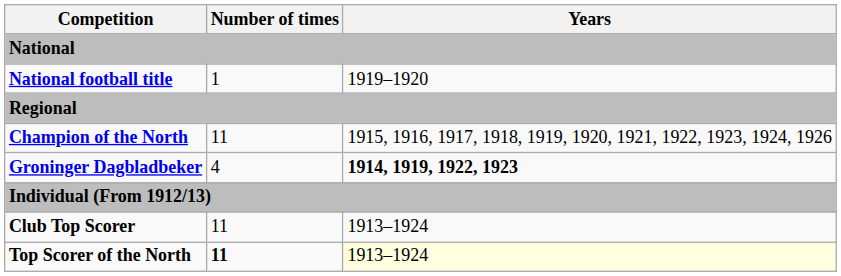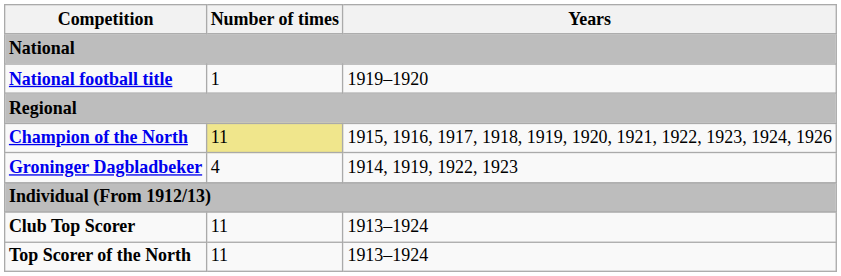Champion of the North | Number of times: no background -> khaki background
Groninger Dagbladbeker | Years: bold -> normal
Top Scorer of the North | Number of times: bold -> normal
Top Scorer of the North | Years: lightyellow background -> no background
